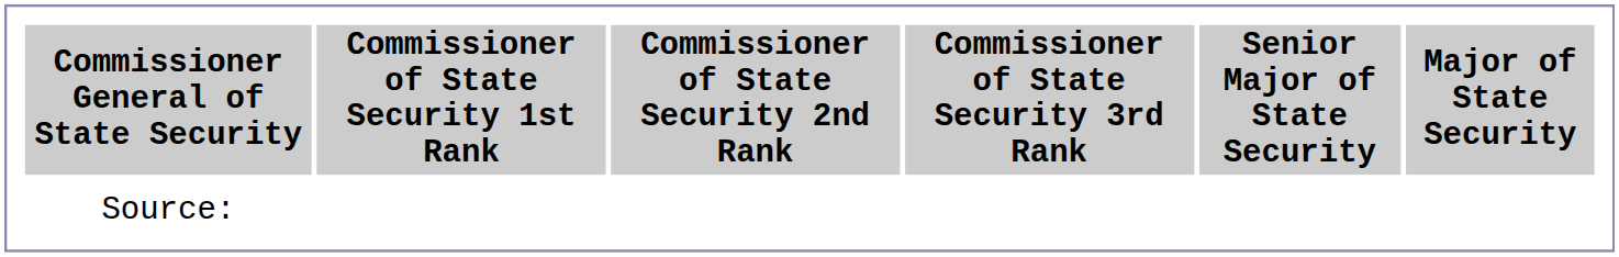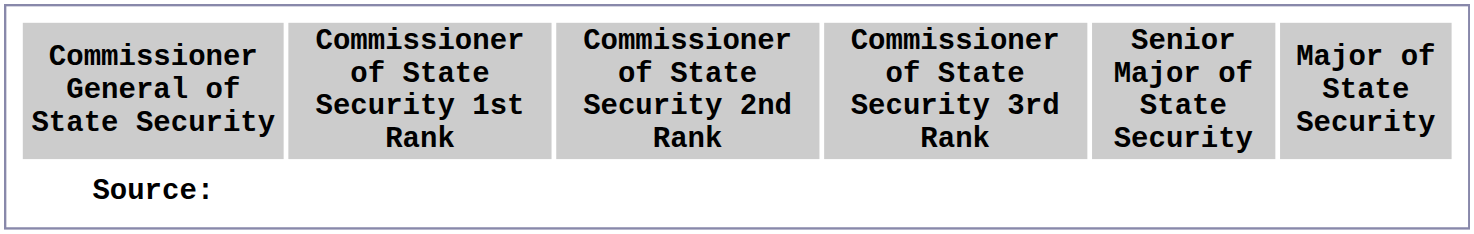Source: | Commissioner General of State Security: normal -> bold
